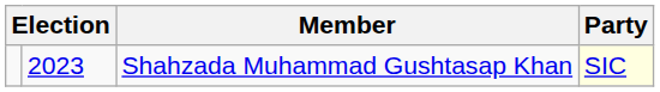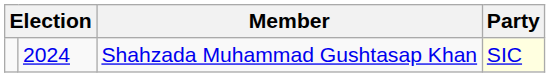Shahzada Muhammad Gushtasap Khan | column 2: 2023 -> 2024
